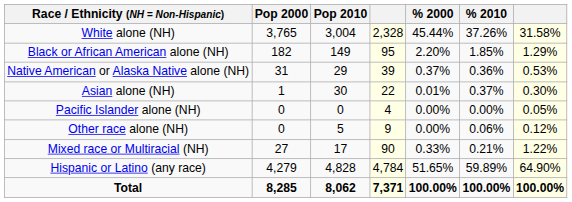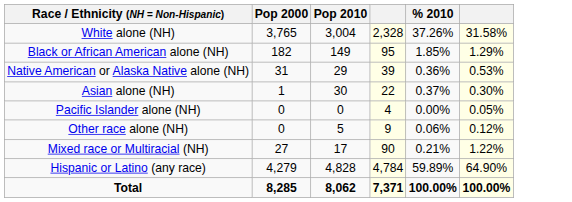- column: % 2000 | 45.44% | 2.20% | 0.37% | 0.01% | 0.00% | 0.00% | 0.33% | 51.65% | 100.00%
